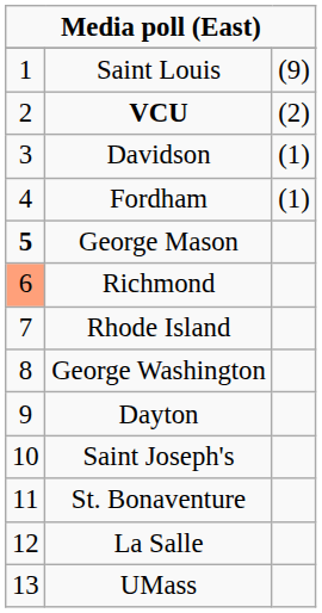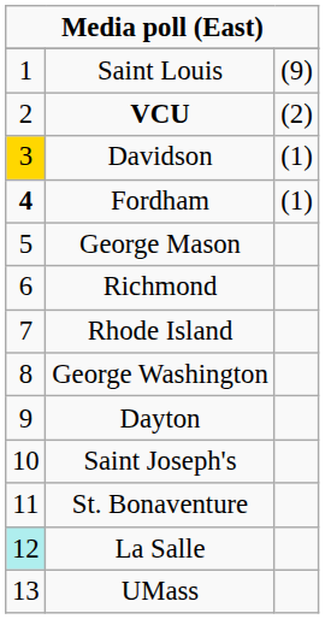Davidson | column 1: no background -> gold background
Fordham | column 1: normal -> bold
George Mason | column 1: bold -> normal
Richmond | column 1: lightsalmon background -> no background
La Salle | column 1: no background -> paleturquoise background
